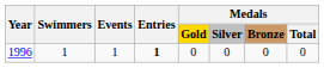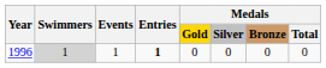1996 | Swimmers: no background -> lightgrey background
